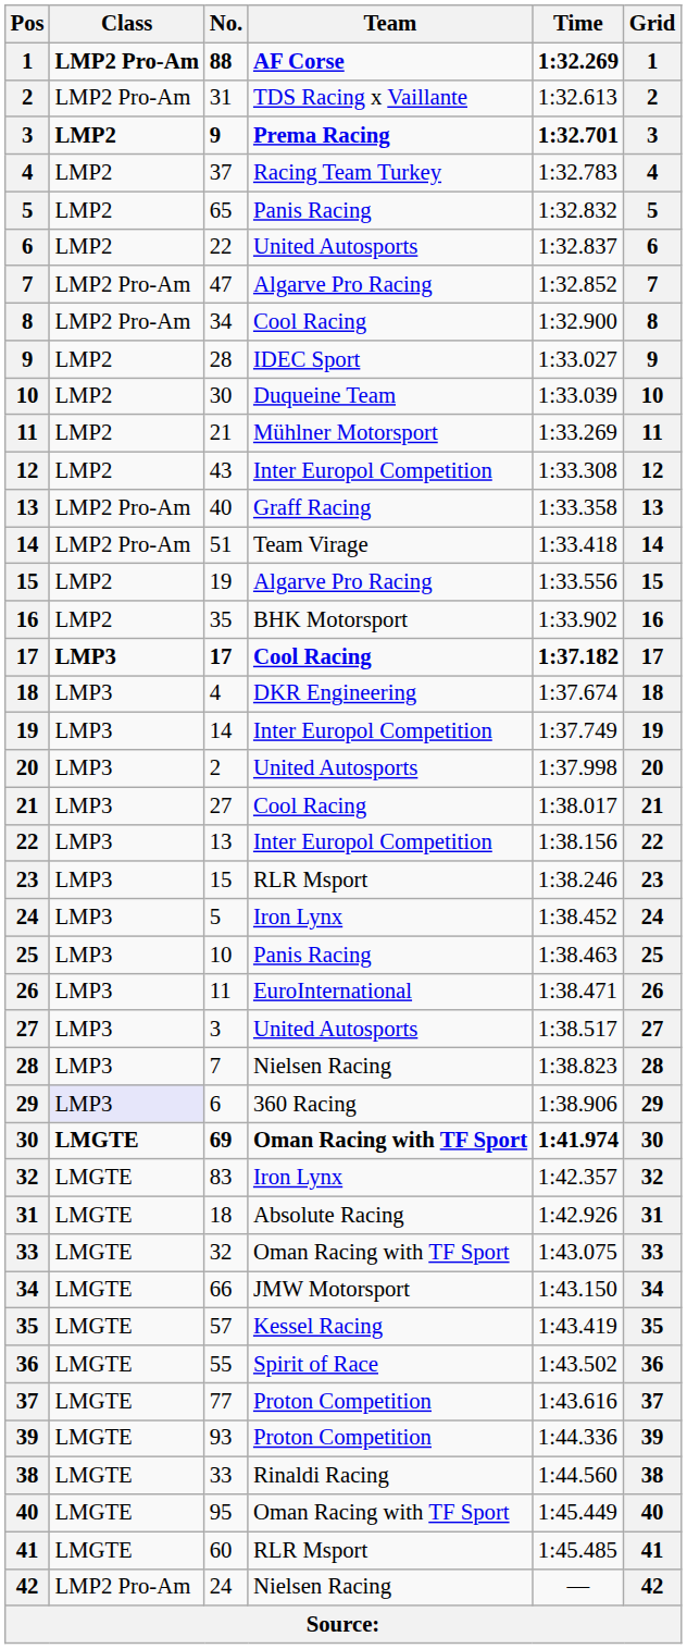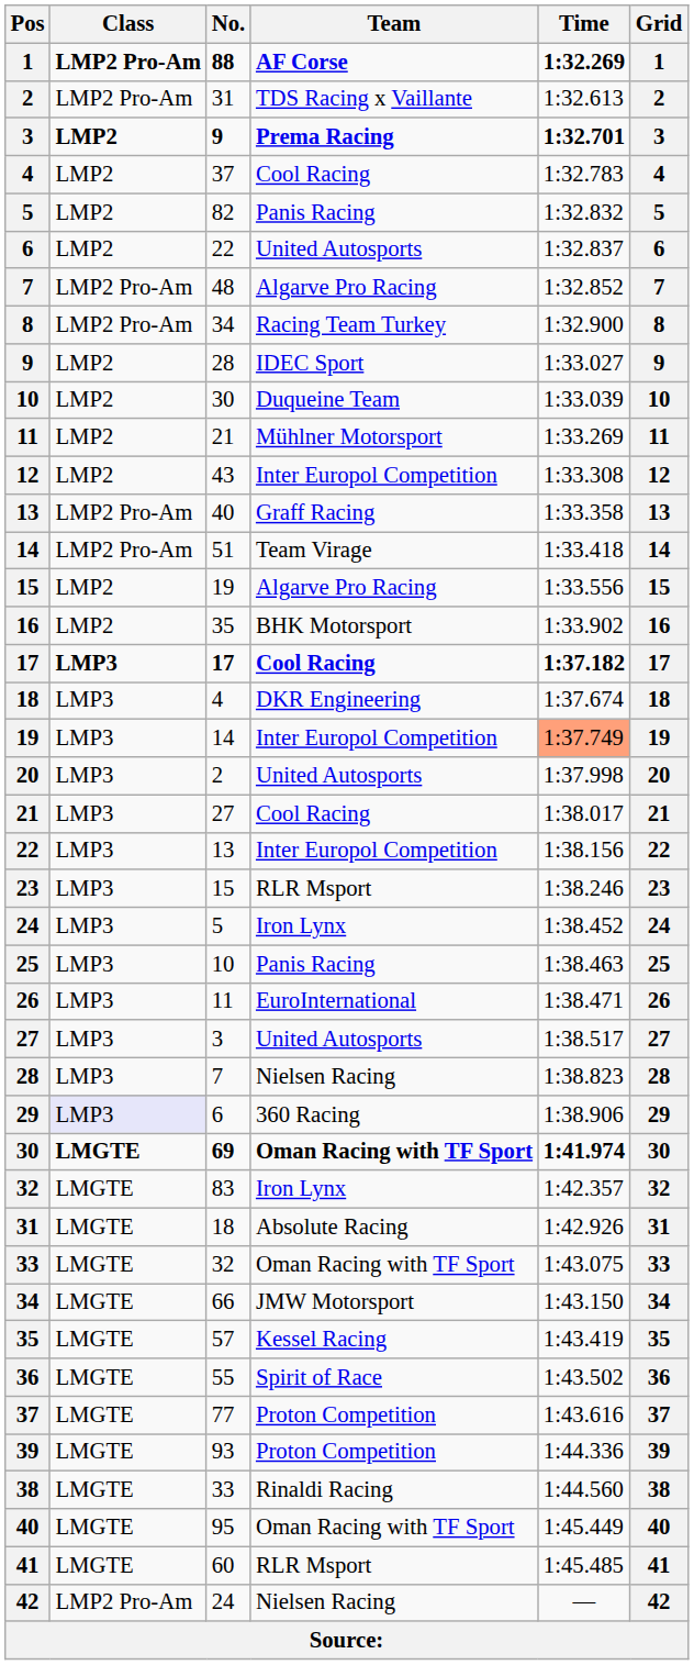row 5 | Team: Racing Team Turkey -> Cool Racing
row 6 | No.: 65 -> 82
row 8 | No.: 47 -> 48
row 9 | Team: Cool Racing -> Racing Team Turkey
row 20 | Time: no background -> lightsalmon background
